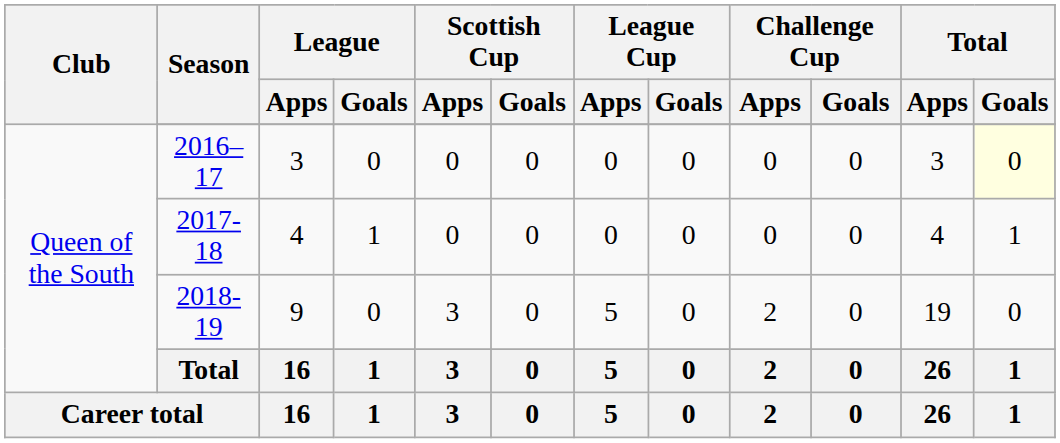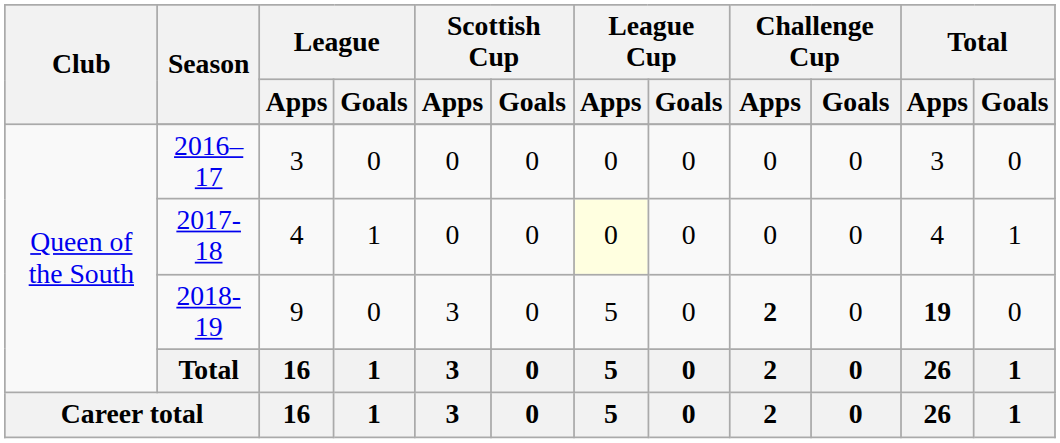2016–17 | Total / Goals: lightyellow background -> no background
2017-18 | League Cup / Apps: no background -> lightyellow background
2018-19 | Challenge Cup / Apps: normal -> bold
2018-19 | Total / Apps: normal -> bold
